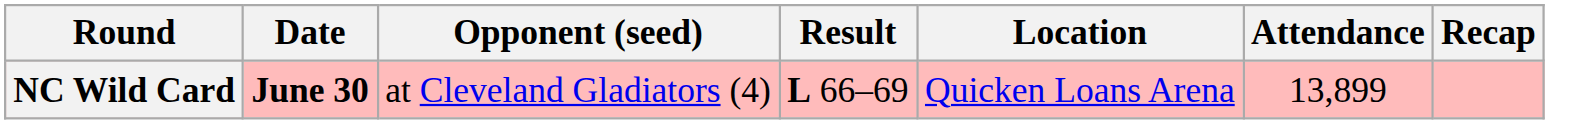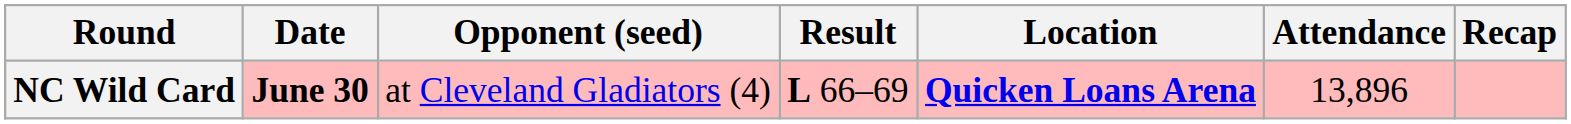NC Wild Card | Location: normal -> bold
NC Wild Card | Attendance: 13,899 -> 13,896
